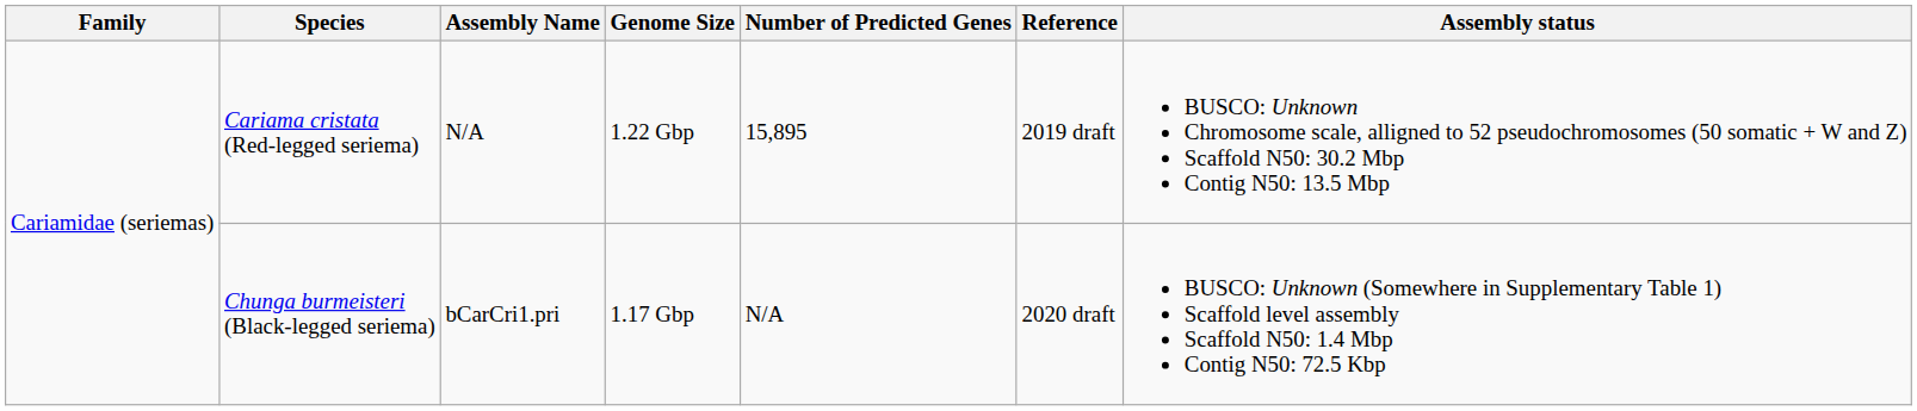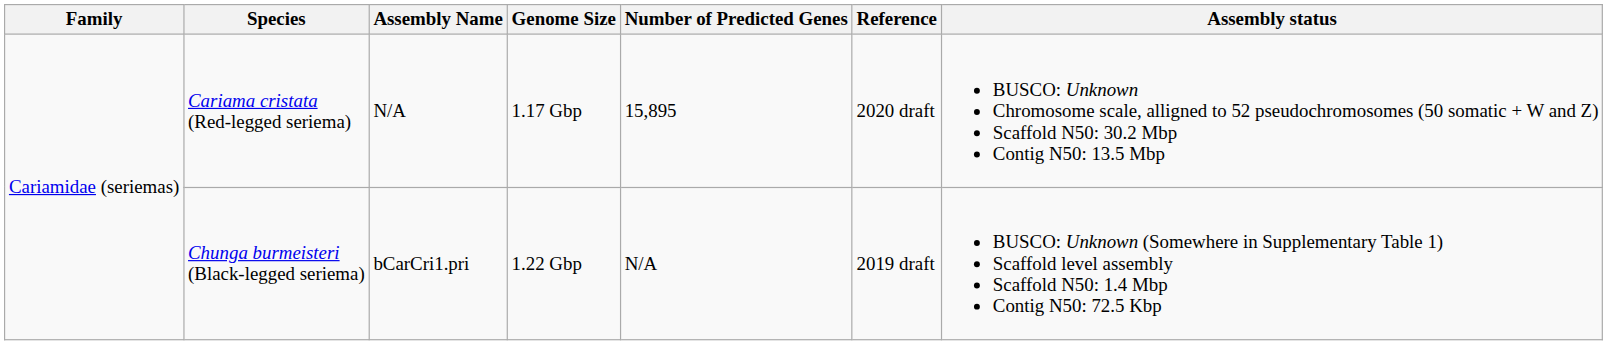Cariama cristata (Red-legged seriema) | Genome Size: 1.22 Gbp -> 1.17 Gbp
Cariama cristata (Red-legged seriema) | Reference: 2019 draft -> 2020 draft
Chunga burmeisteri (Black-legged seriema) | Genome Size: 1.17 Gbp -> 1.22 Gbp
Chunga burmeisteri (Black-legged seriema) | Reference: 2020 draft -> 2019 draft
